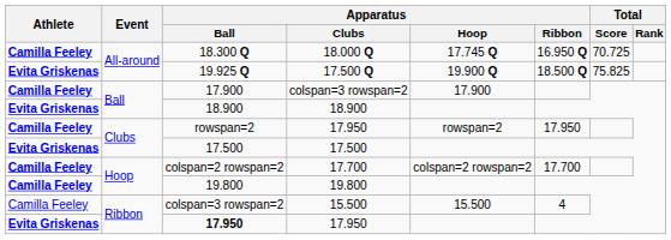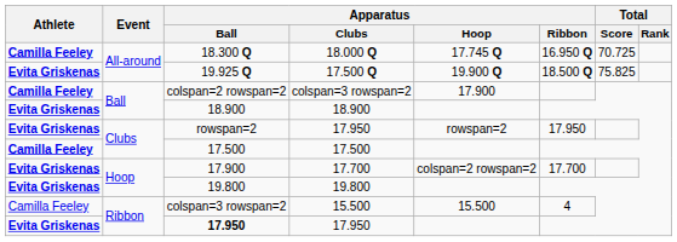row 5 | Apparatus / Ball: 17.900 -> colspan=2 rowspan=2
row 7 | Athlete: Camilla Feeley -> Evita Griskenas
row 8 | Athlete: Evita Griskenas -> Camilla Feeley
row 9 | Athlete: Camilla Feeley -> Evita Griskenas
row 9 | Apparatus / Ball: colspan=2 rowspan=2 -> 17.900
row 10 | Athlete: Camilla Feeley -> Evita Griskenas
